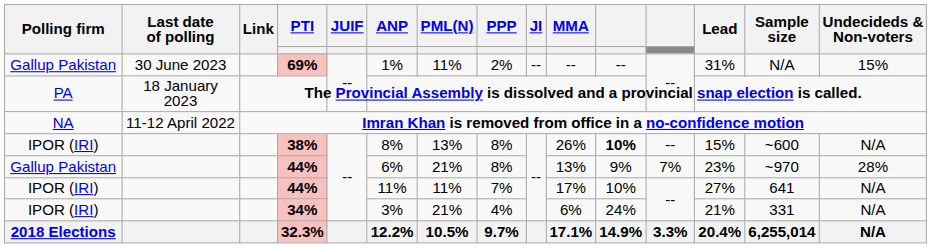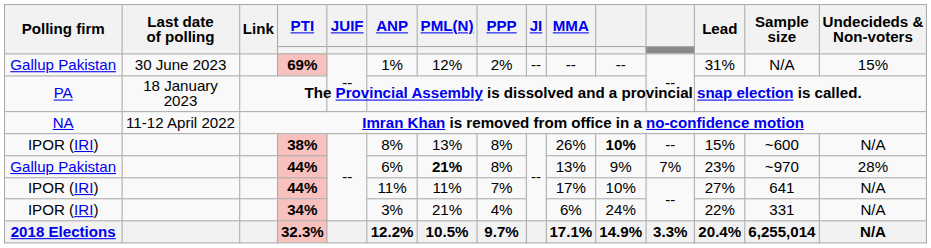69% | PML(N): 11% -> 12%
Gallup Pakistan / 44% | PML(N): normal -> bold
34% | Lead: 21% -> 22%
